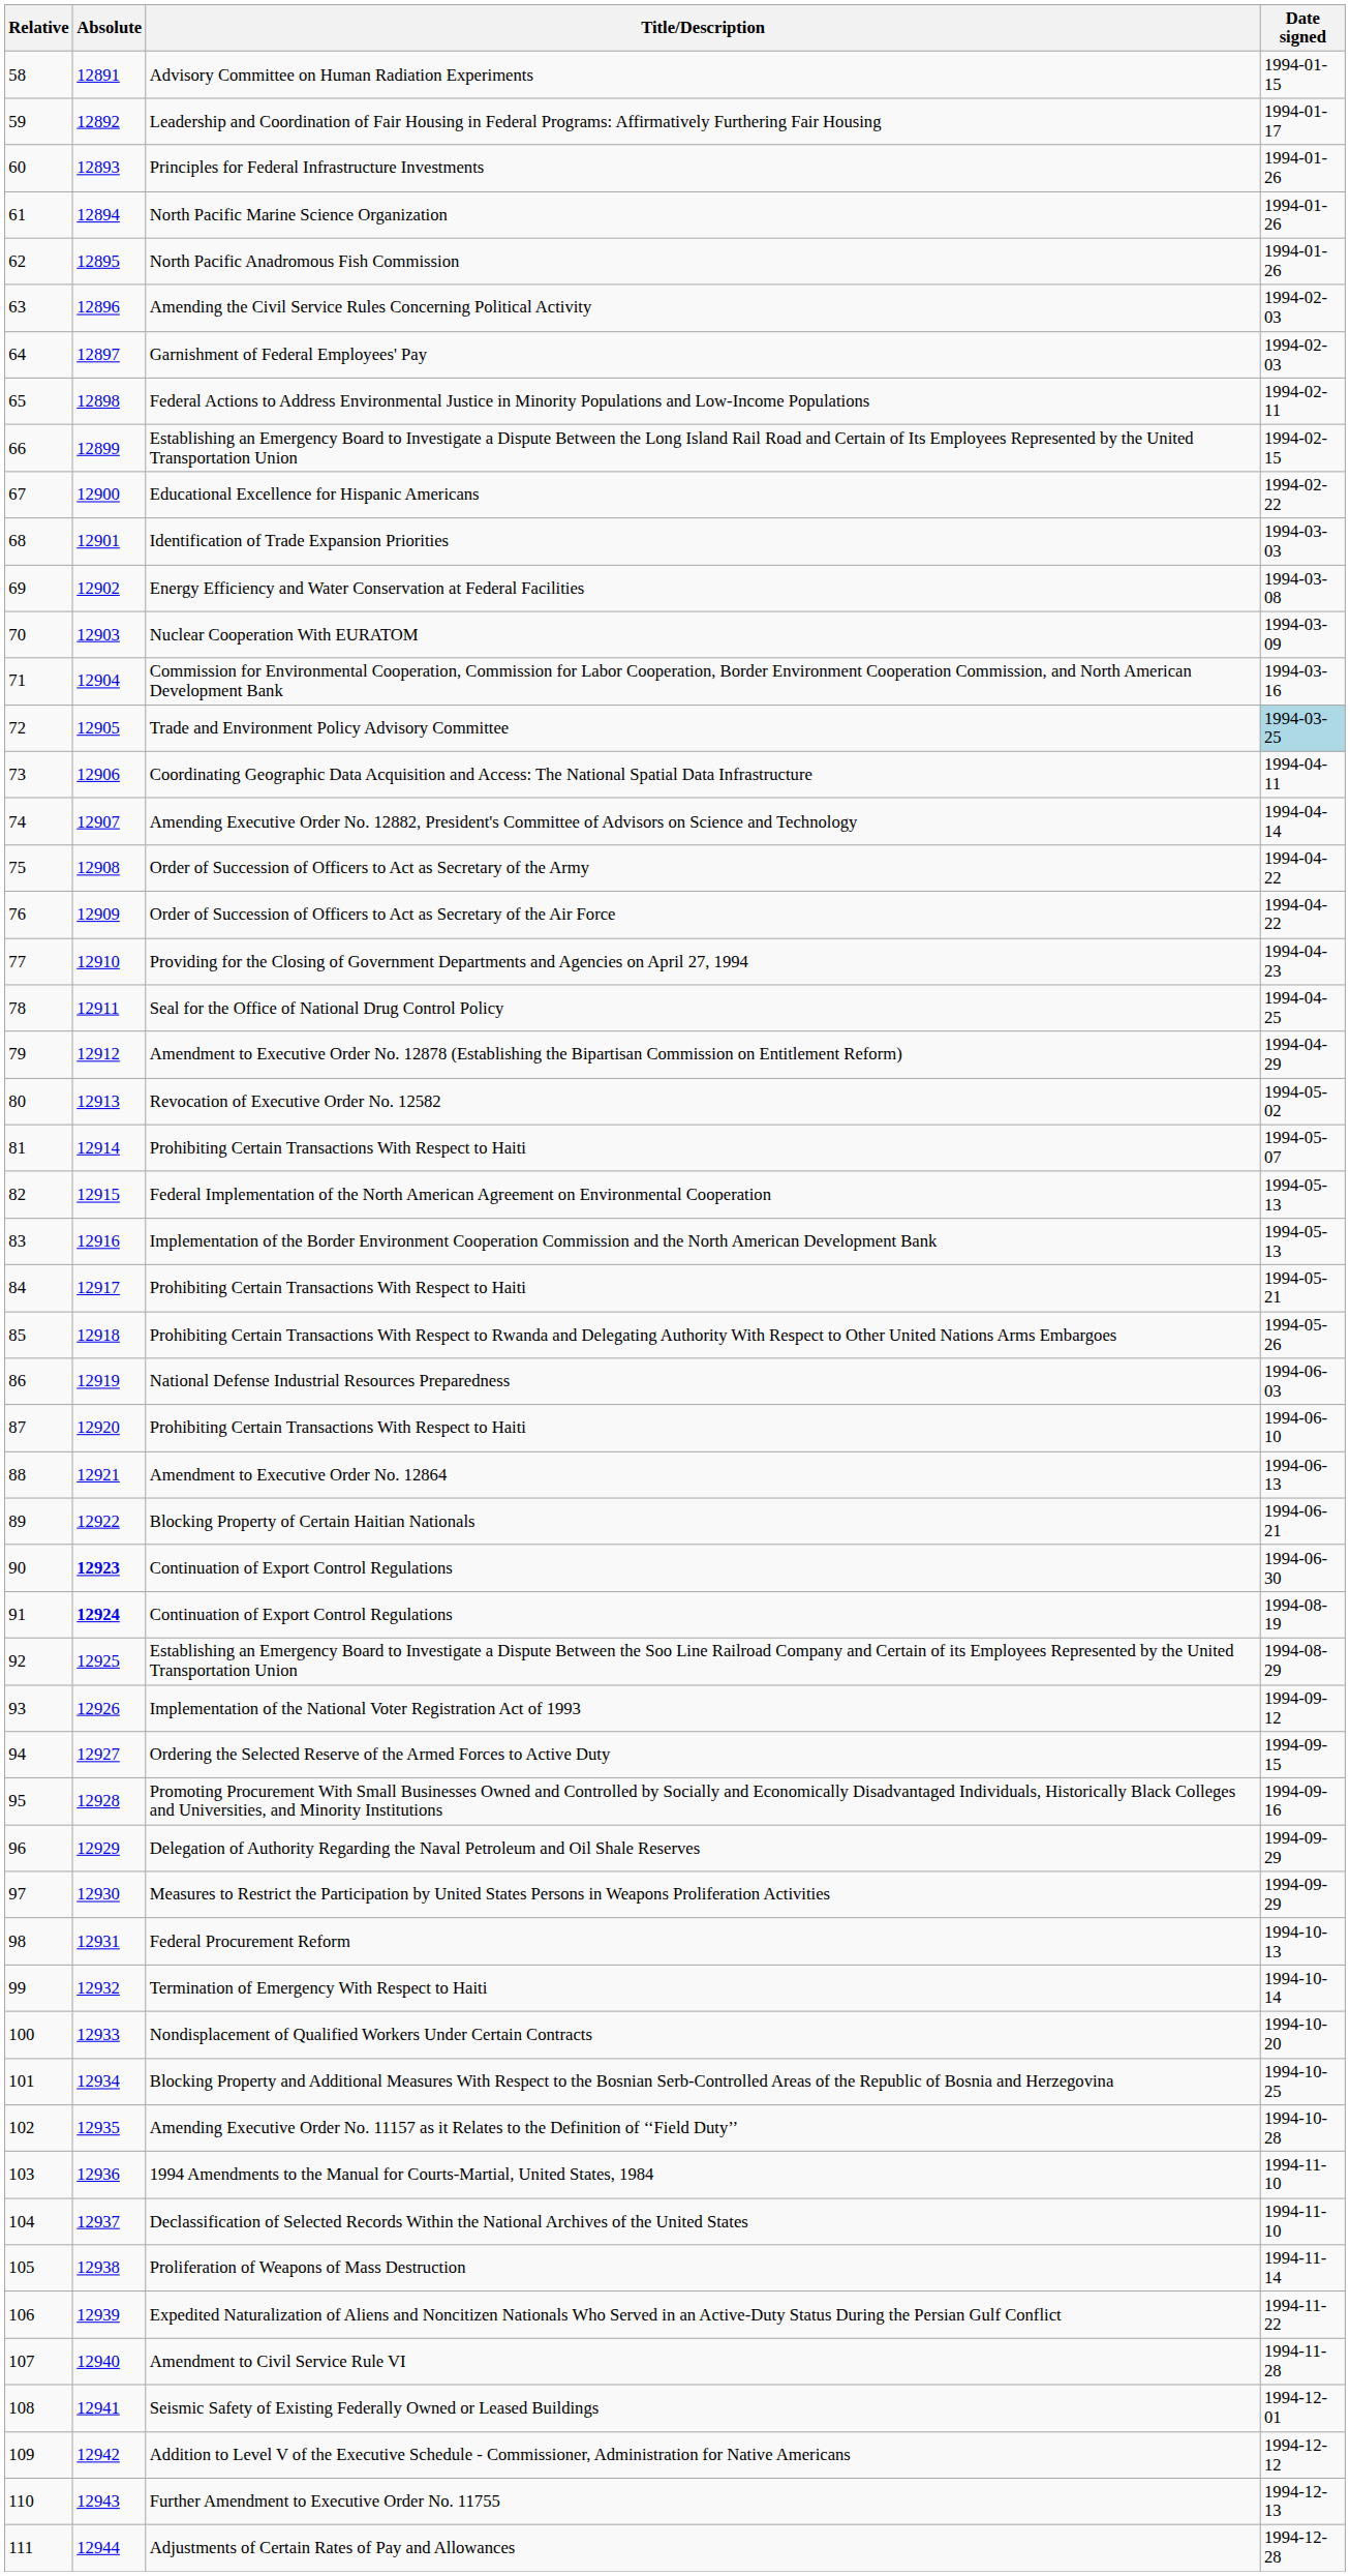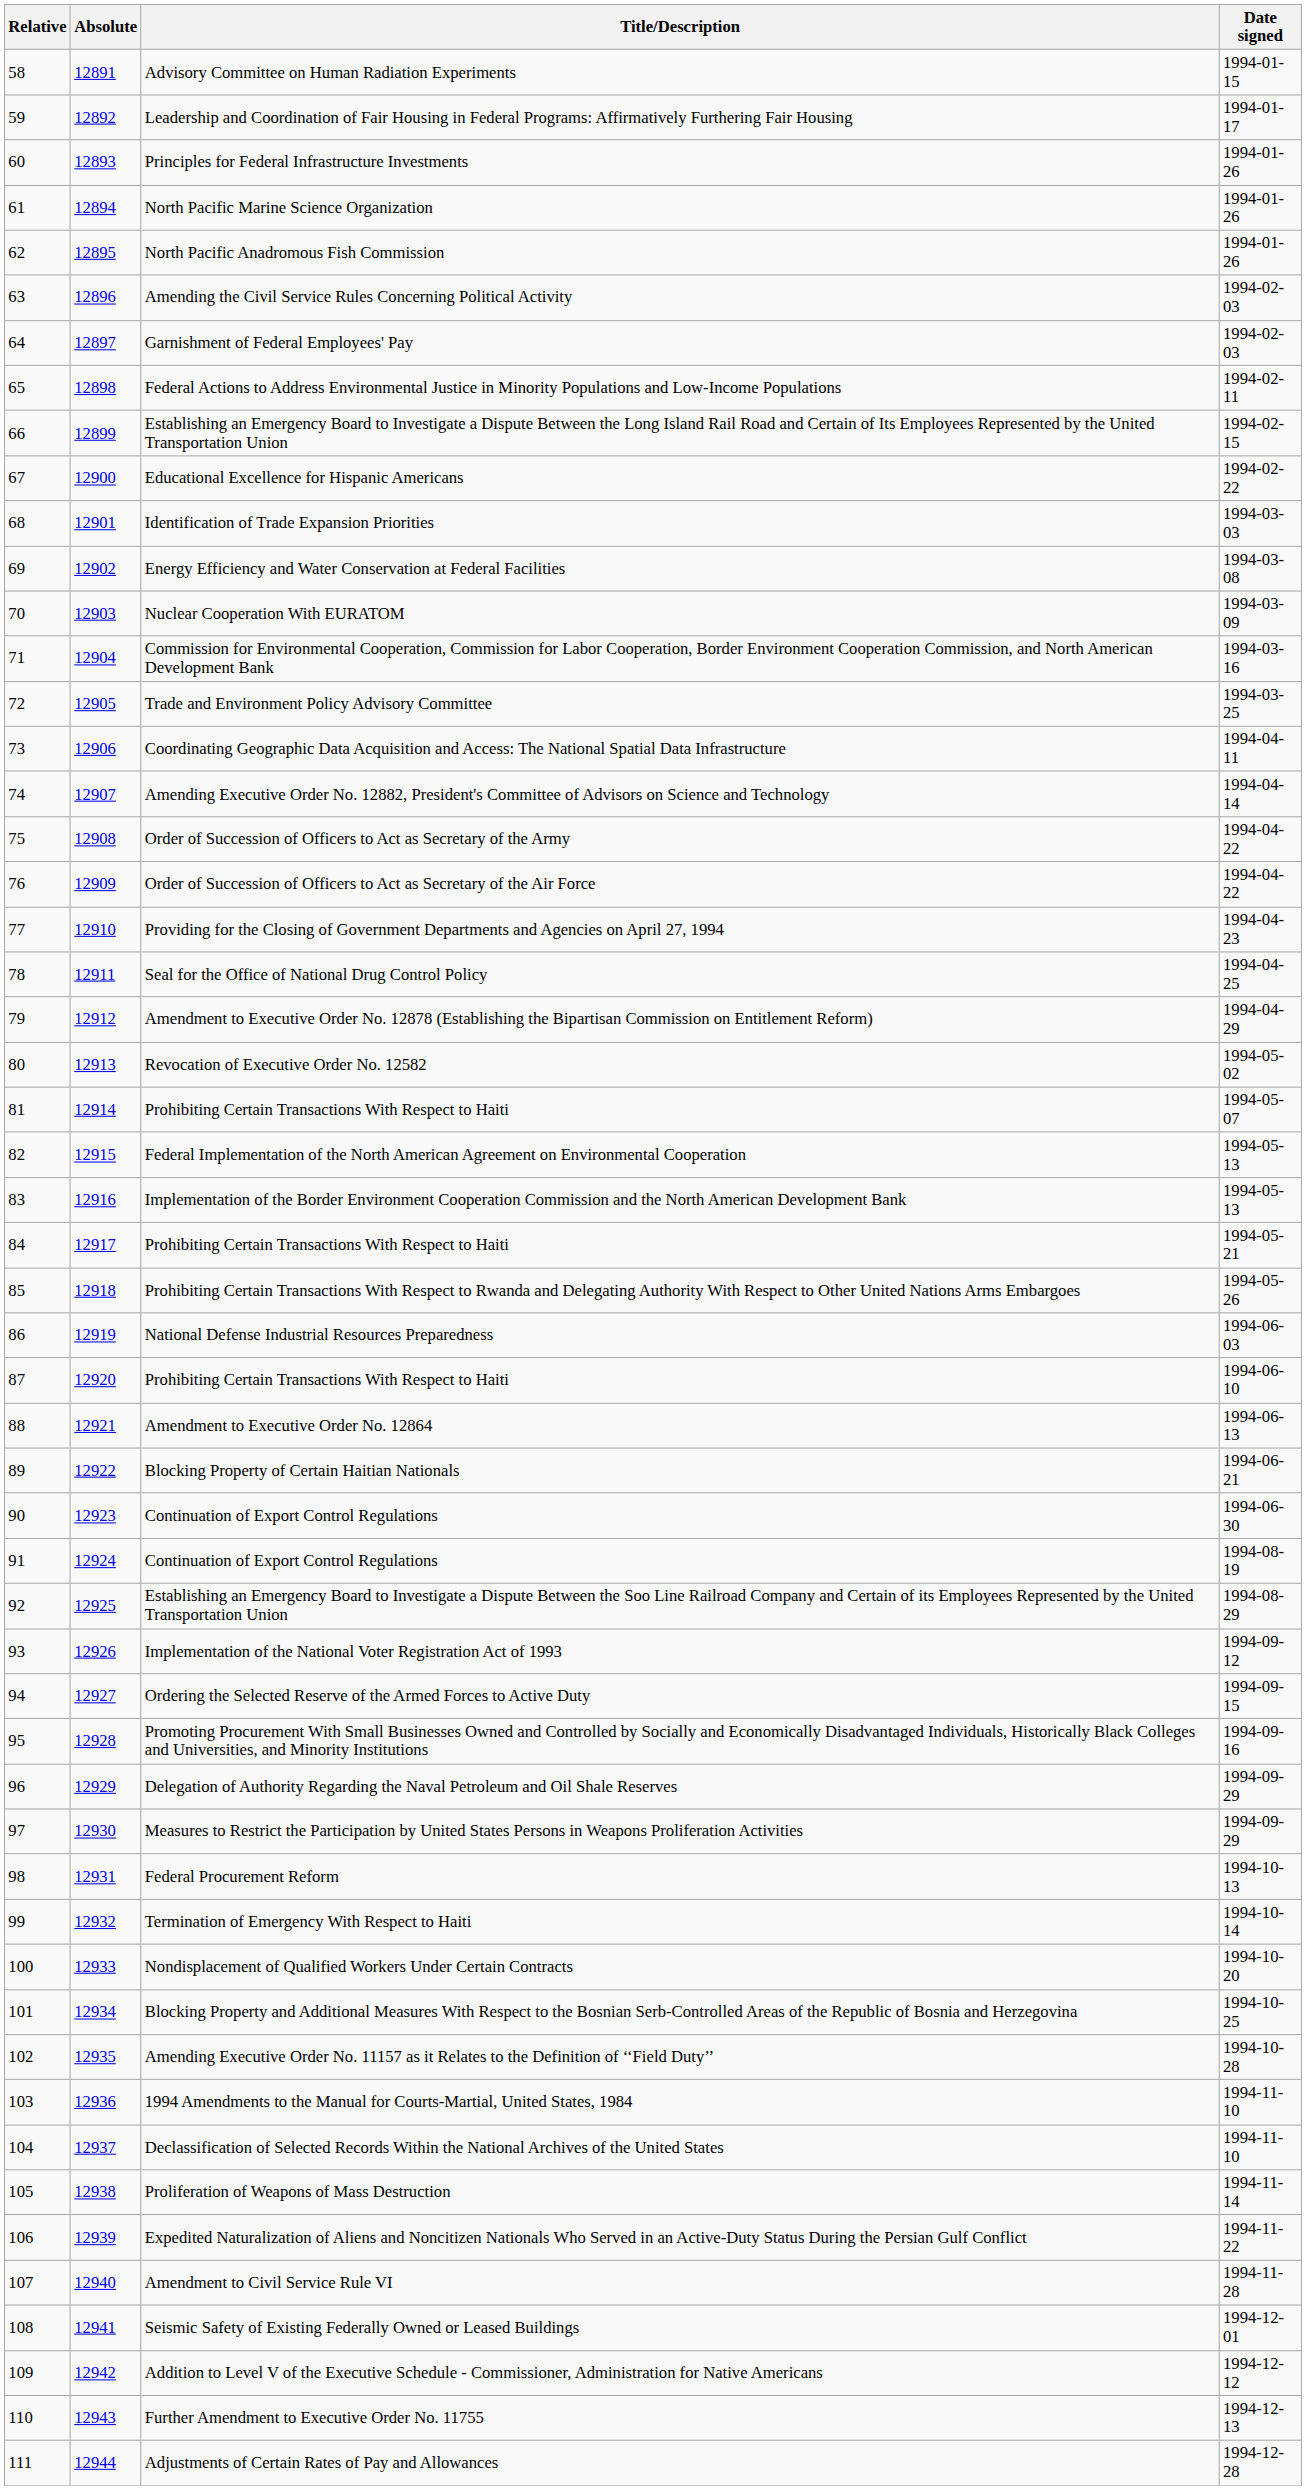Trade and Environment Policy Advisory Committee | Date signed: lightblue background -> no background
90 / Continuation of Export Control Regulations | Absolute: bold -> normal
91 / Continuation of Export Control Regulations | Absolute: bold -> normal
